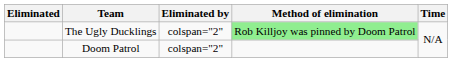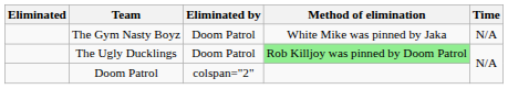+ row: The Gym Nasty Boyz | Doom Patrol | White Mike was pinned by Jaka | N/A
The Ugly Ducklings | Eliminated by: colspan="2" -> Doom Patrol
